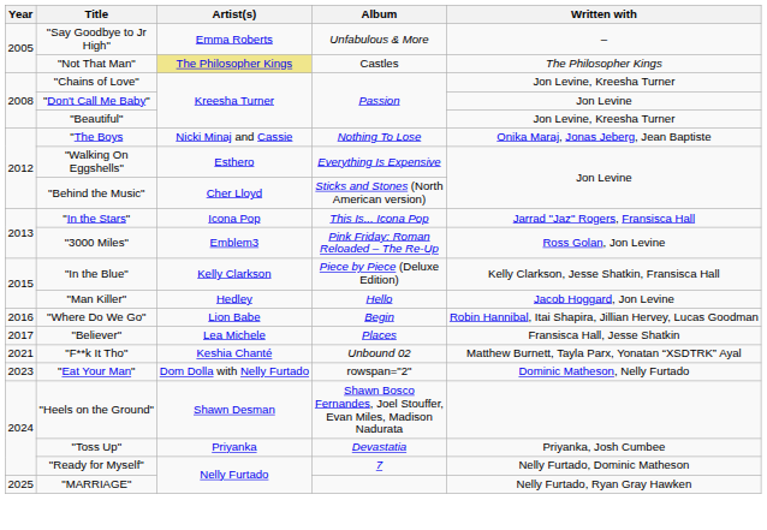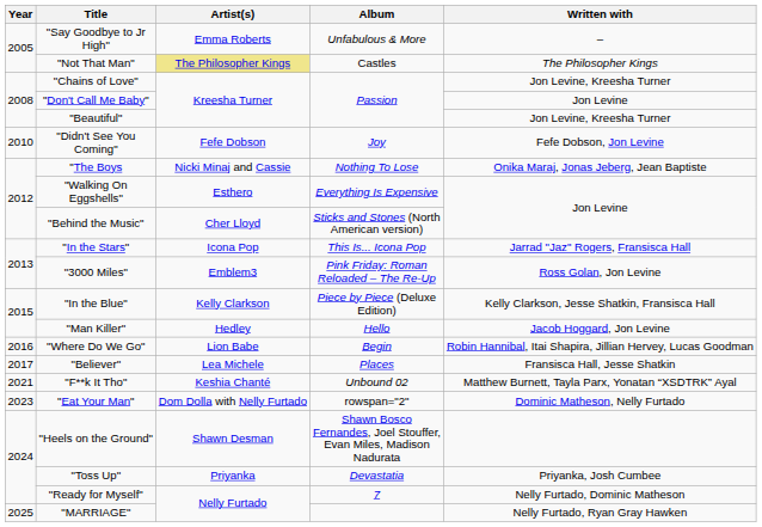+ row: 2010 | "Didn't See You Coming" | Fefe Dobson | Joy | Fefe Dobson, Jon Levine
